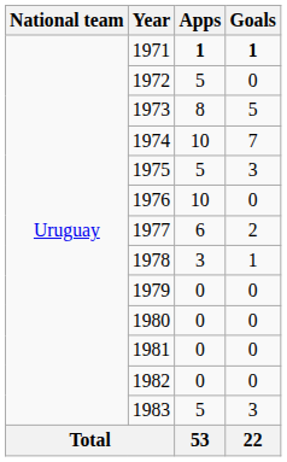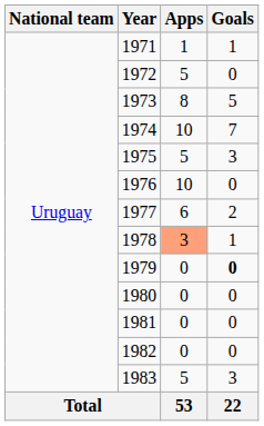1971 | Apps: bold -> normal
1971 | Goals: bold -> normal
1978 | Apps: no background -> lightsalmon background
1979 | Goals: normal -> bold
